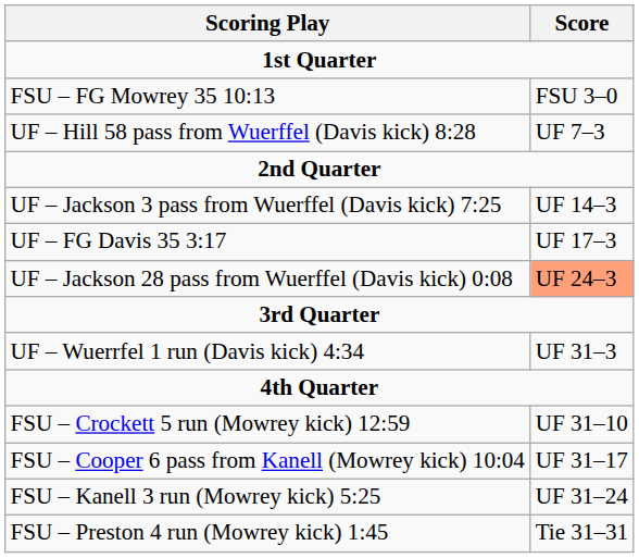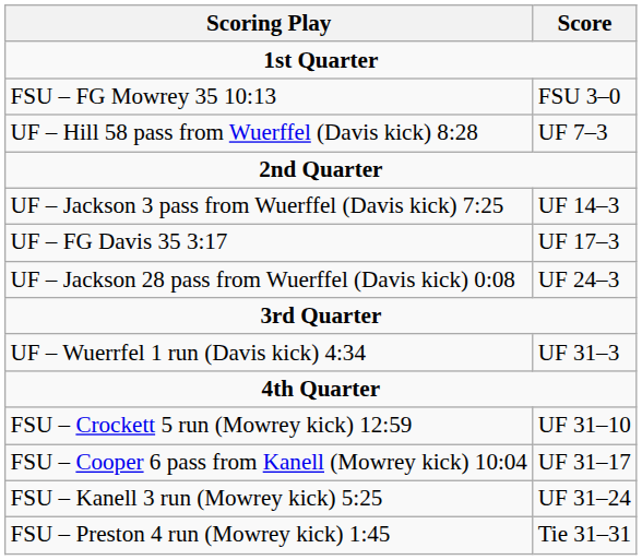UF – Jackson 28 pass from Wuerffel (Davis kick) 0:08 | Score: lightsalmon background -> no background
